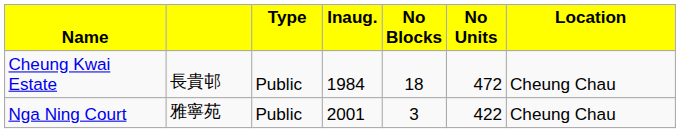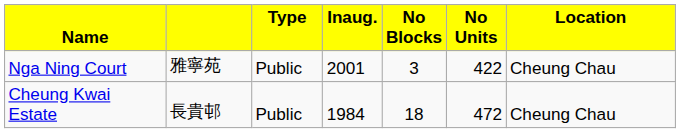rows swapped: Cheung Kwai Estate <-> Nga Ning Court
